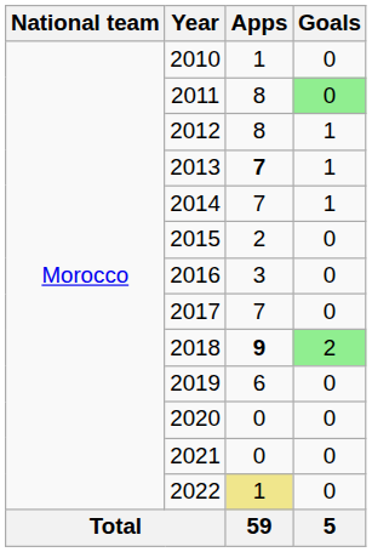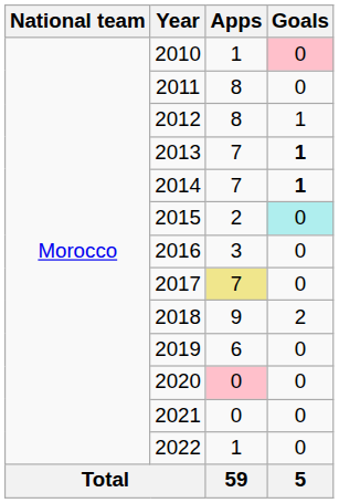2010 | Goals: no background -> pink background
2011 | Goals: lightgreen background -> no background
2013 | Apps: bold -> normal
2013 | Goals: normal -> bold
2014 | Goals: normal -> bold
2015 | Goals: no background -> paleturquoise background
2017 | Apps: no background -> khaki background
2018 | Apps: bold -> normal
2018 | Goals: lightgreen background -> no background
2020 | Apps: no background -> pink background
2022 | Apps: khaki background -> no background
